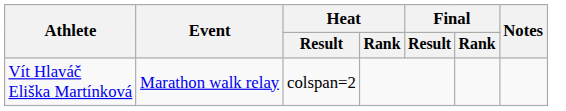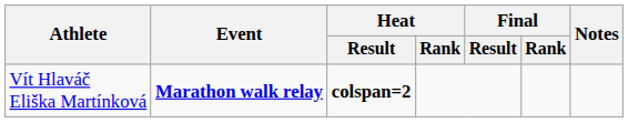Vít Hlaváč Eliška Martínková | Event: normal -> bold
Vít Hlaváč Eliška Martínková | Heat / Result: normal -> bold
